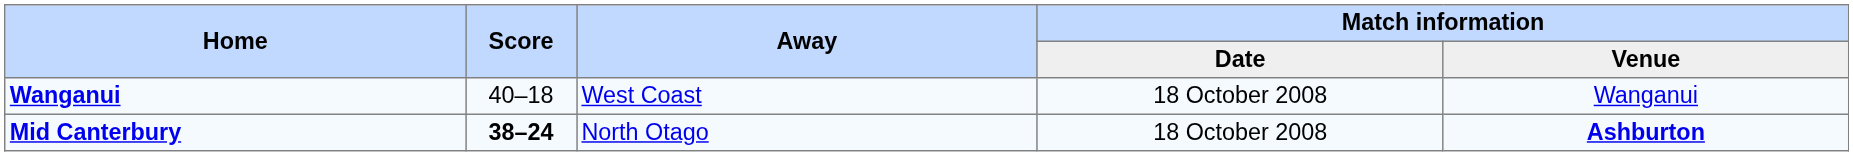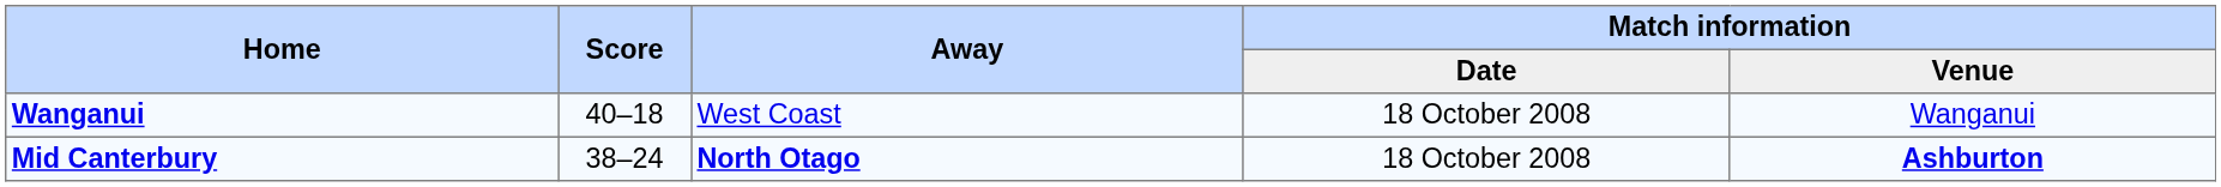Mid Canterbury | Score: bold -> normal
Mid Canterbury | Away: normal -> bold
